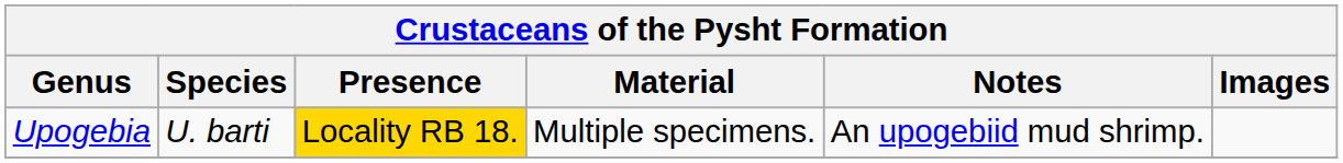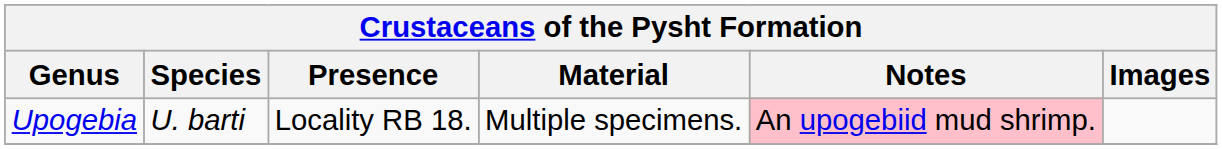Upogebia | Presence: gold background -> no background
Upogebia | Notes: no background -> pink background
